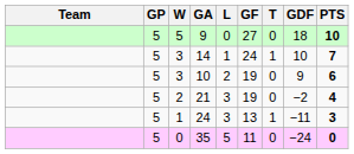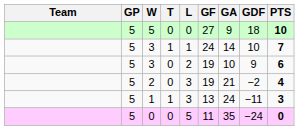columns swapped: T <-> GA
